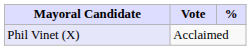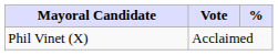Phil Vinet (X) | Mayoral Candidate: lavender background -> no background
